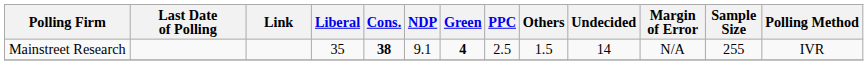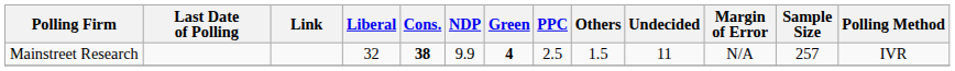Mainstreet Research | Liberal: 35 -> 32
Mainstreet Research | NDP: 9.1 -> 9.9
Mainstreet Research | Undecided: 14 -> 11
Mainstreet Research | Sample Size: 255 -> 257
